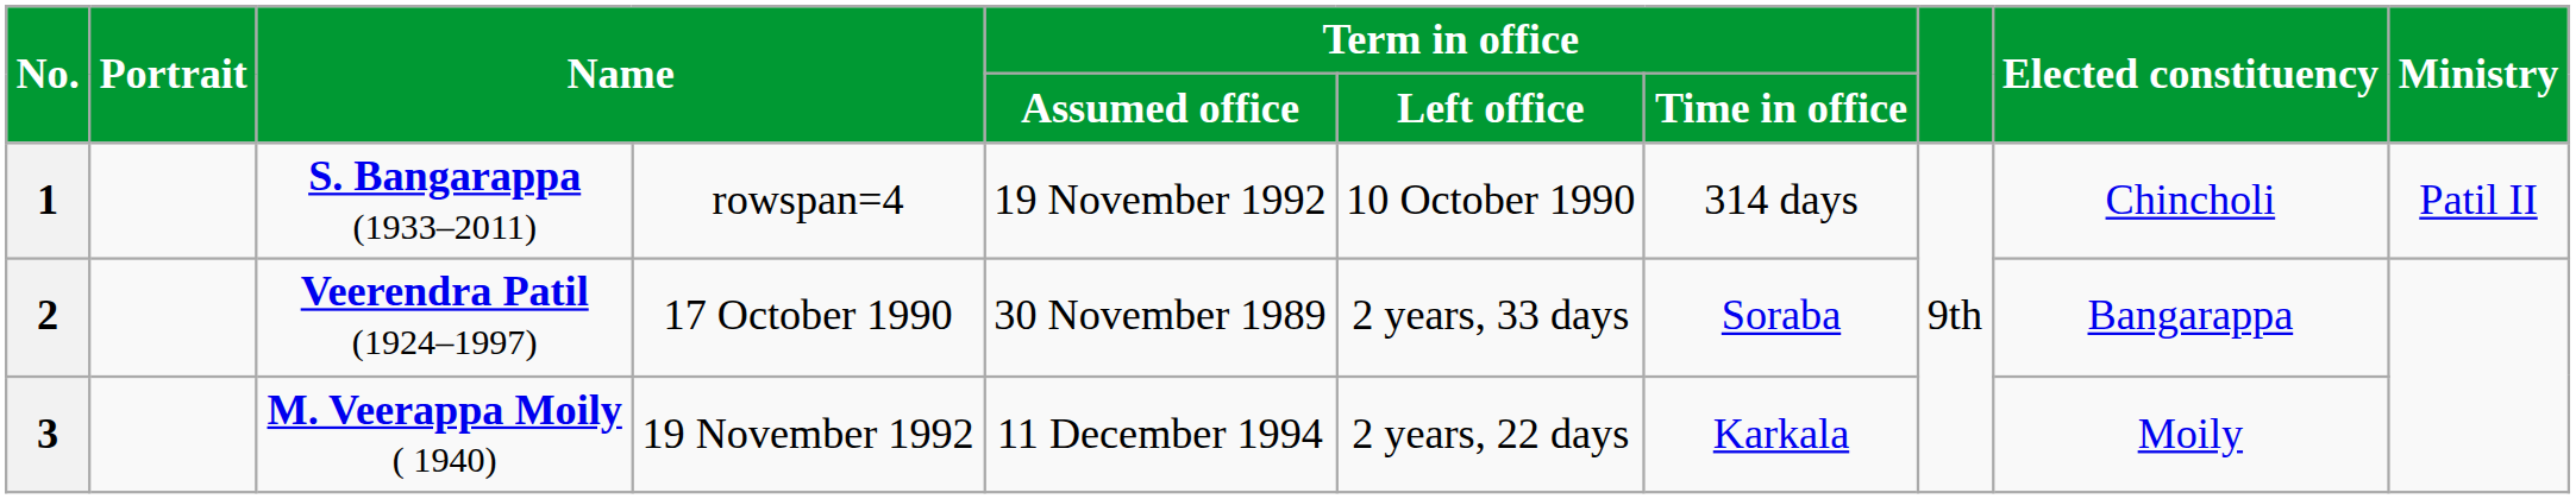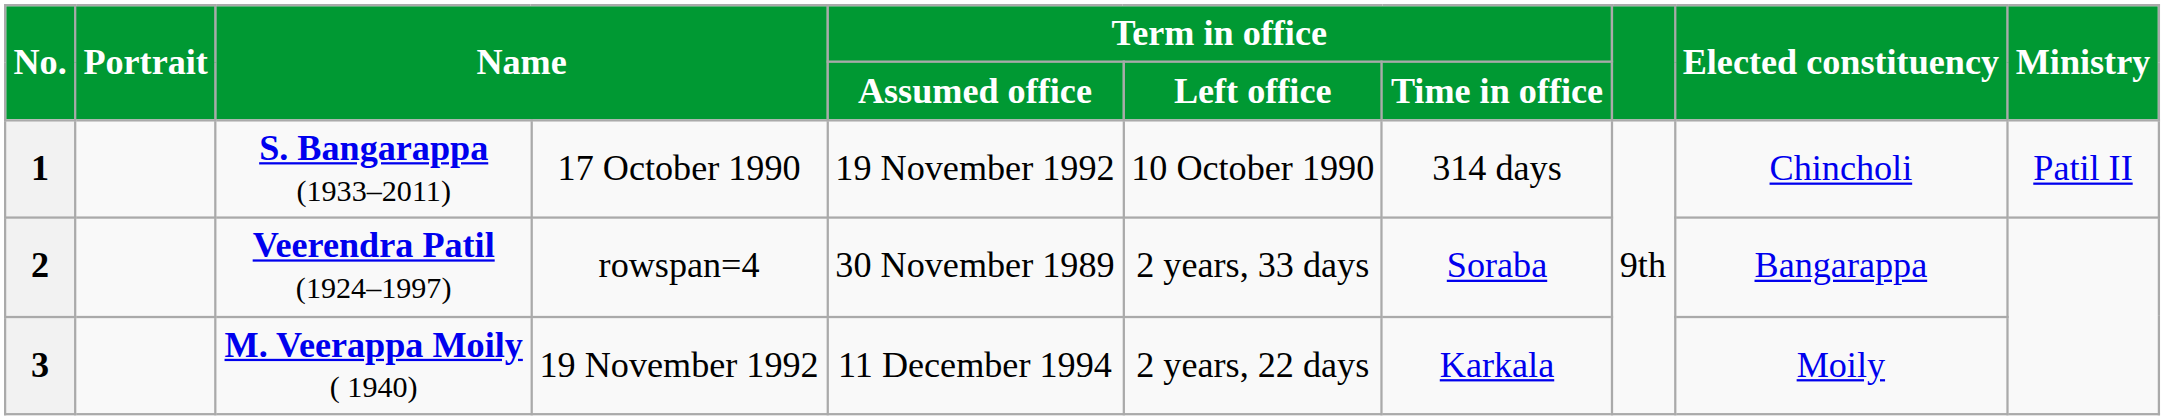1 | column 4: rowspan=4 -> 17 October 1990
2 | column 4: 17 October 1990 -> rowspan=4
